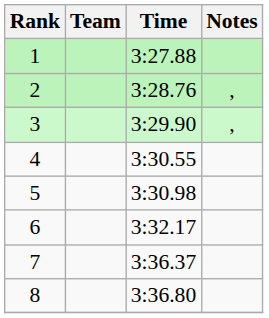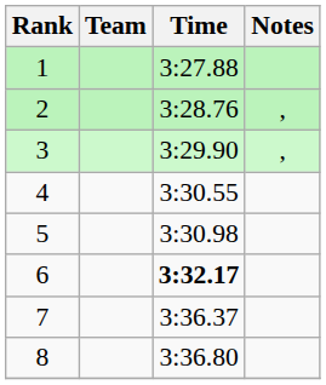6 | Time: normal -> bold
